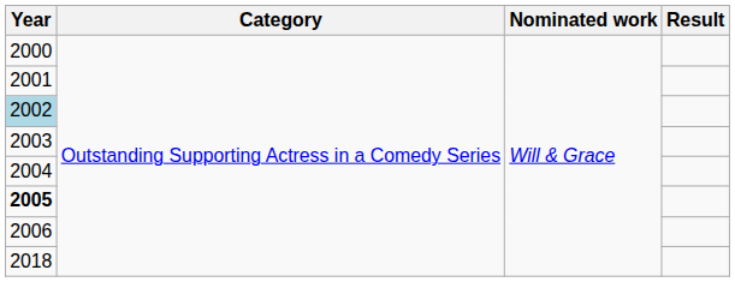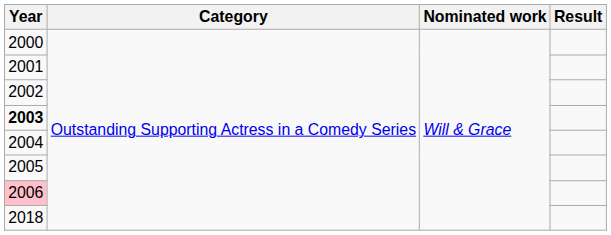2002 | Year: lightblue background -> no background
2003 | Year: normal -> bold
2005 | Year: bold -> normal
2006 | Year: no background -> pink background
